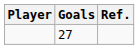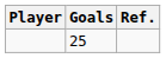row 2 | Goals: 27 -> 25
